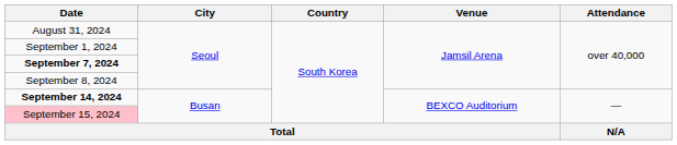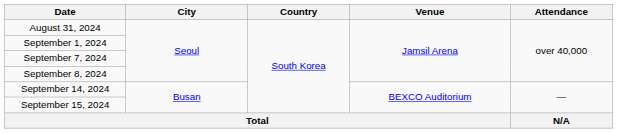September 7, 2024 | Date: bold -> normal
September 14, 2024 | Date: bold -> normal
September 15, 2024 | Date: pink background -> no background
